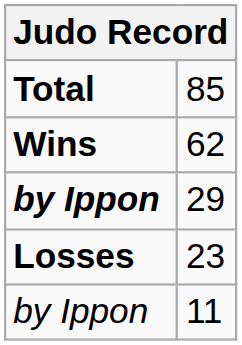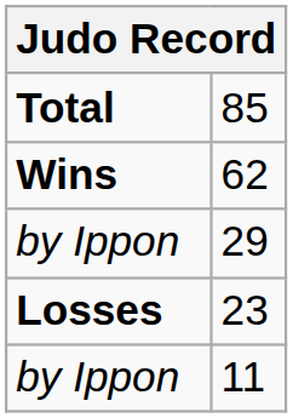29 | column 1: bold -> normal
